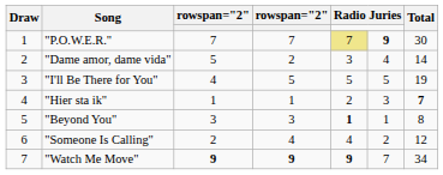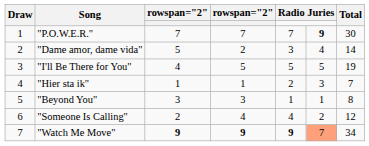"P.O.W.E.R." | column 5: khaki background -> no background
"Hier sta ik" | Total: bold -> normal
"Beyond You" | column 5: bold -> normal
"Watch Me Move" | column 6: no background -> lightsalmon background
